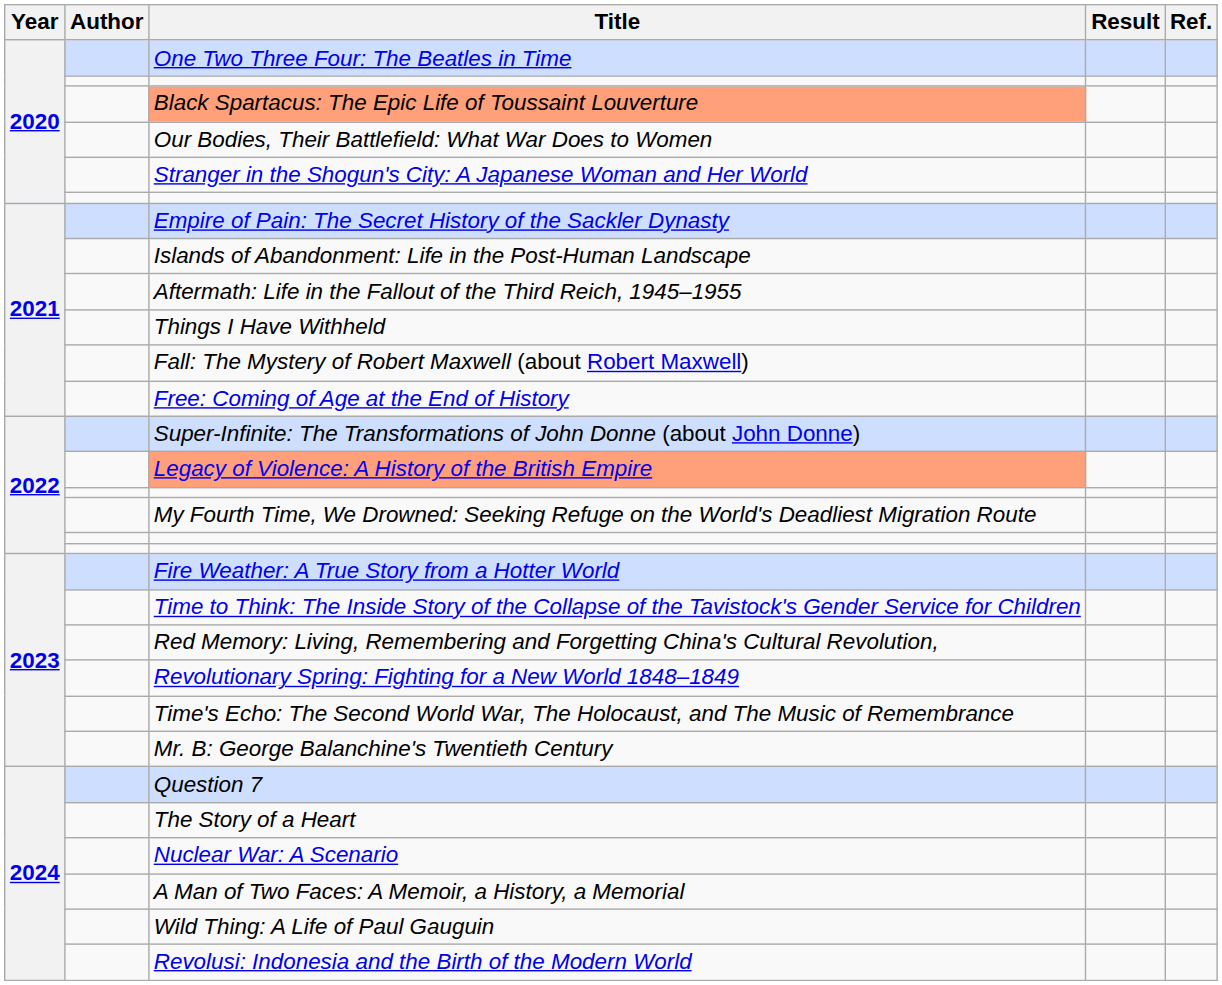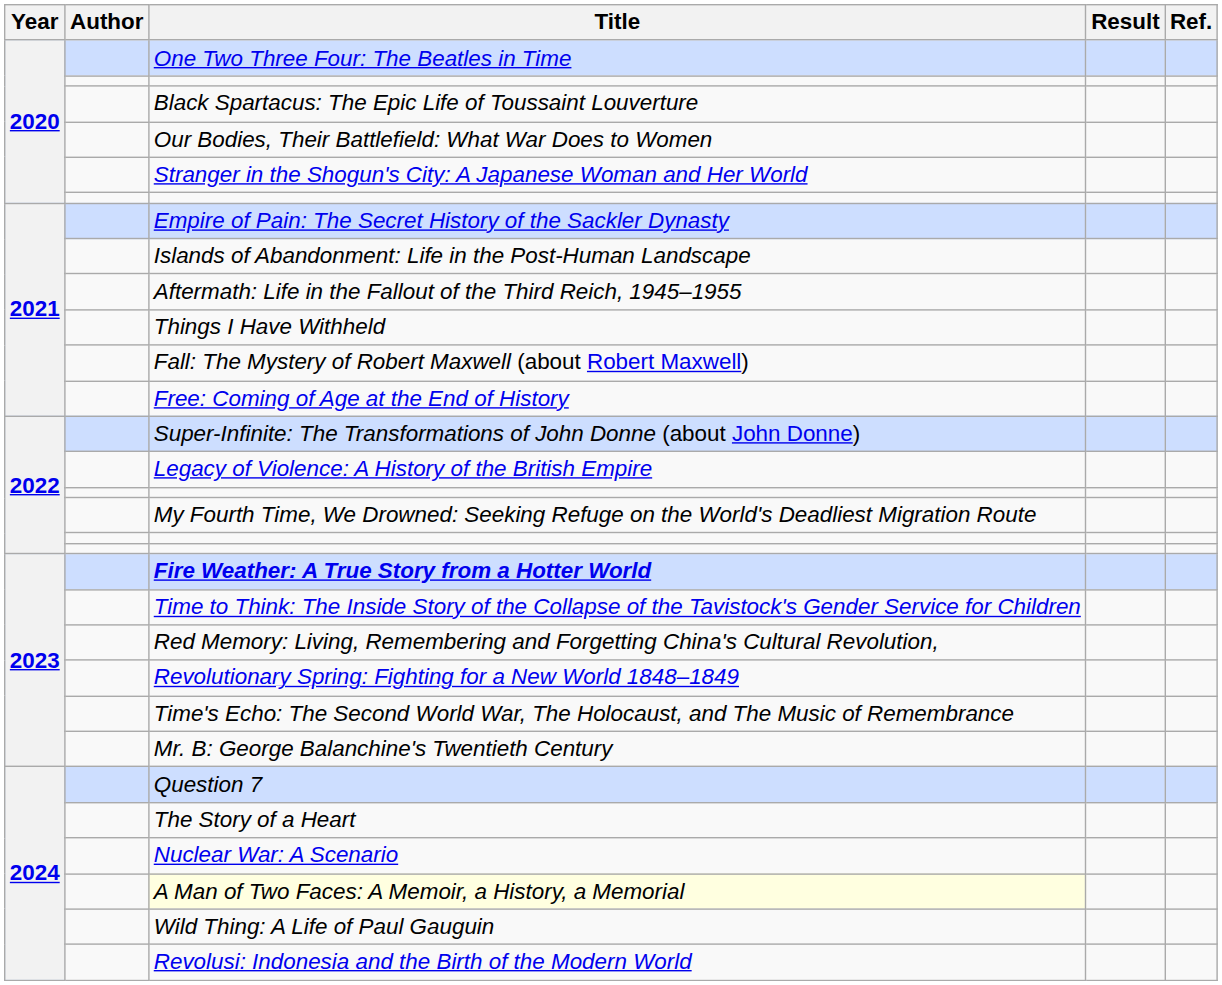Black Spartacus: The Epic Life of Toussaint Louverture | Title: lightsalmon background -> no background
Legacy of Violence: A History of the British Empire | Title: lightsalmon background -> no background
Fire Weather: A True Story from a Hotter World | Title: normal -> bold
A Man of Two Faces: A Memoir, a History, a Memorial | Title: no background -> lightyellow background
